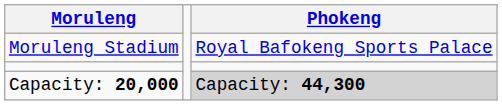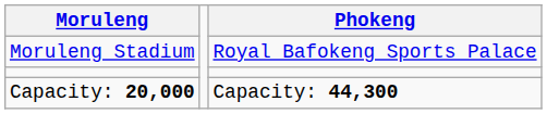Capacity: 20,000 | Phokeng: lightgrey background -> no background
